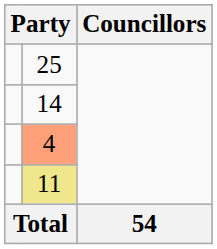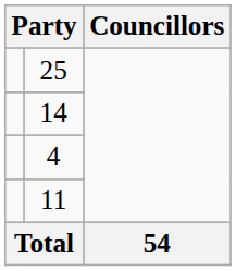4 | column 2: lightsalmon background -> no background
11 | column 2: khaki background -> no background
